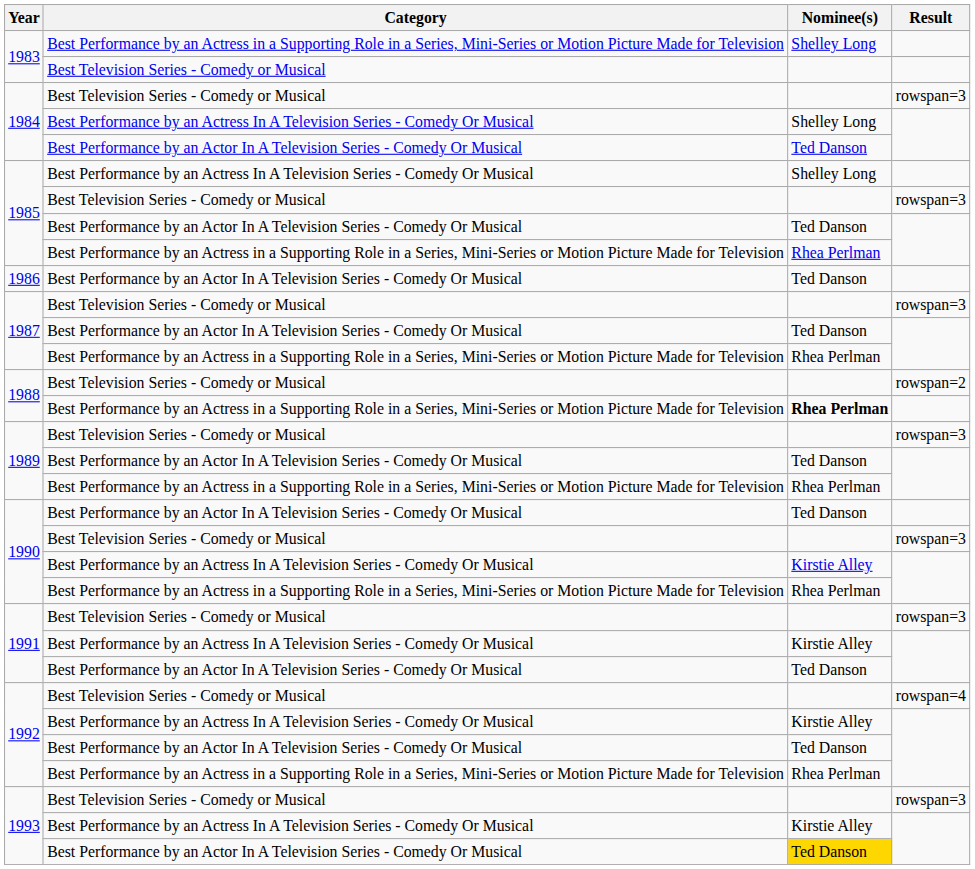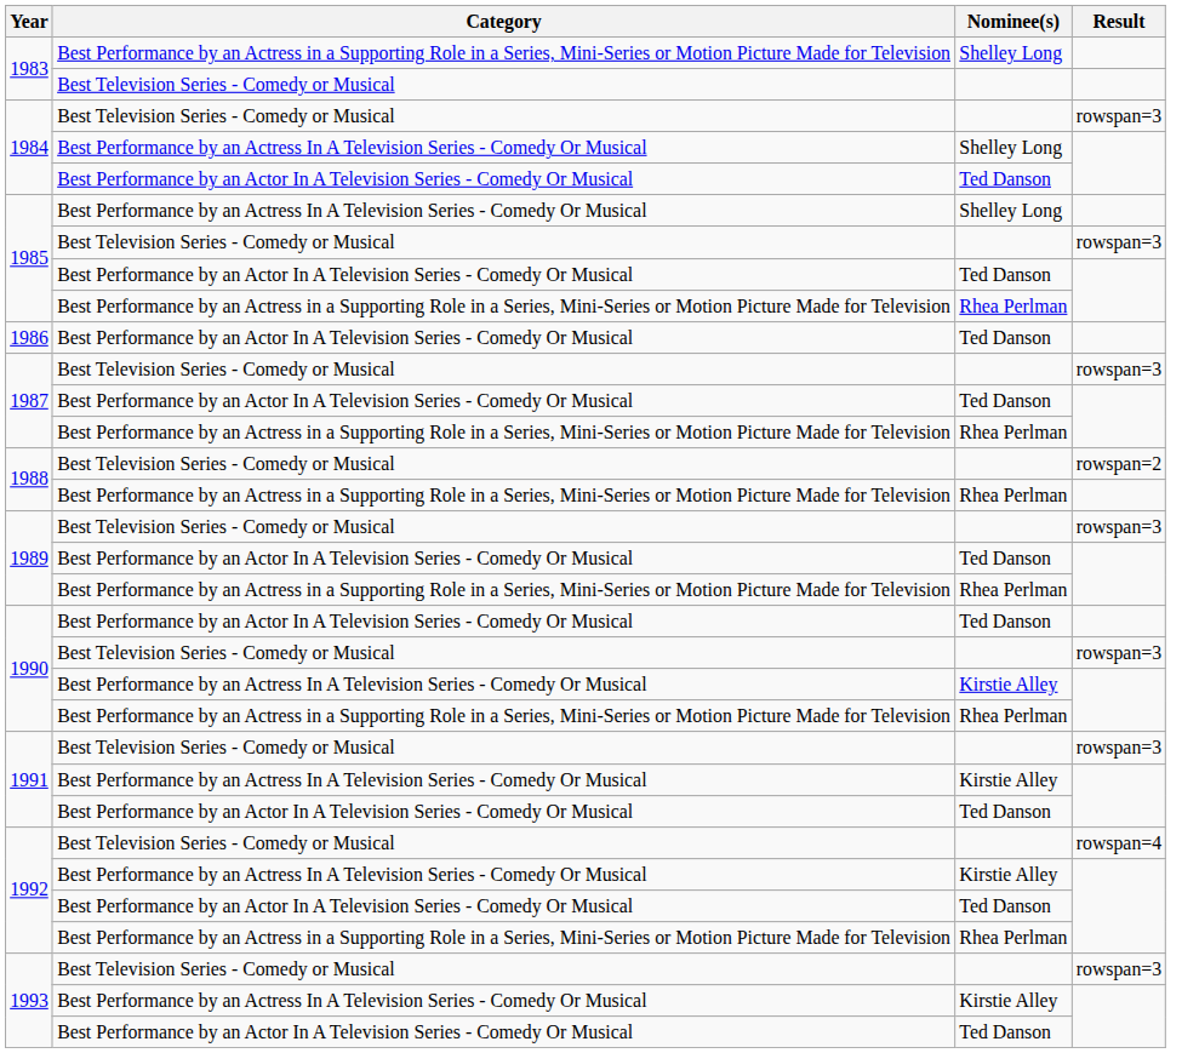1988 / Rhea Perlman | Nominee(s): bold -> normal
1993 / Ted Danson | Nominee(s): gold background -> no background
